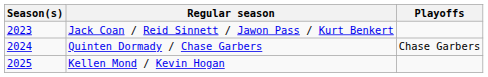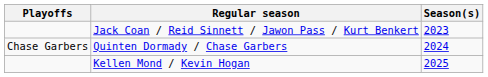columns swapped: Season(s) <-> Playoffs
